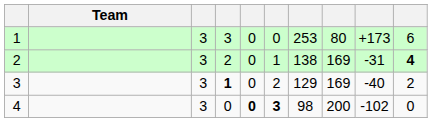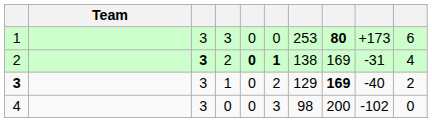row 2 | column 8: normal -> bold
row 3 | column 3: normal -> bold
row 3 | column 5: normal -> bold
row 3 | column 6: normal -> bold
row 3 | column 10: bold -> normal
row 4 | column 1: normal -> bold
row 4 | column 4: bold -> normal
row 4 | column 8: normal -> bold
row 5 | column 5: bold -> normal
row 5 | column 6: bold -> normal
